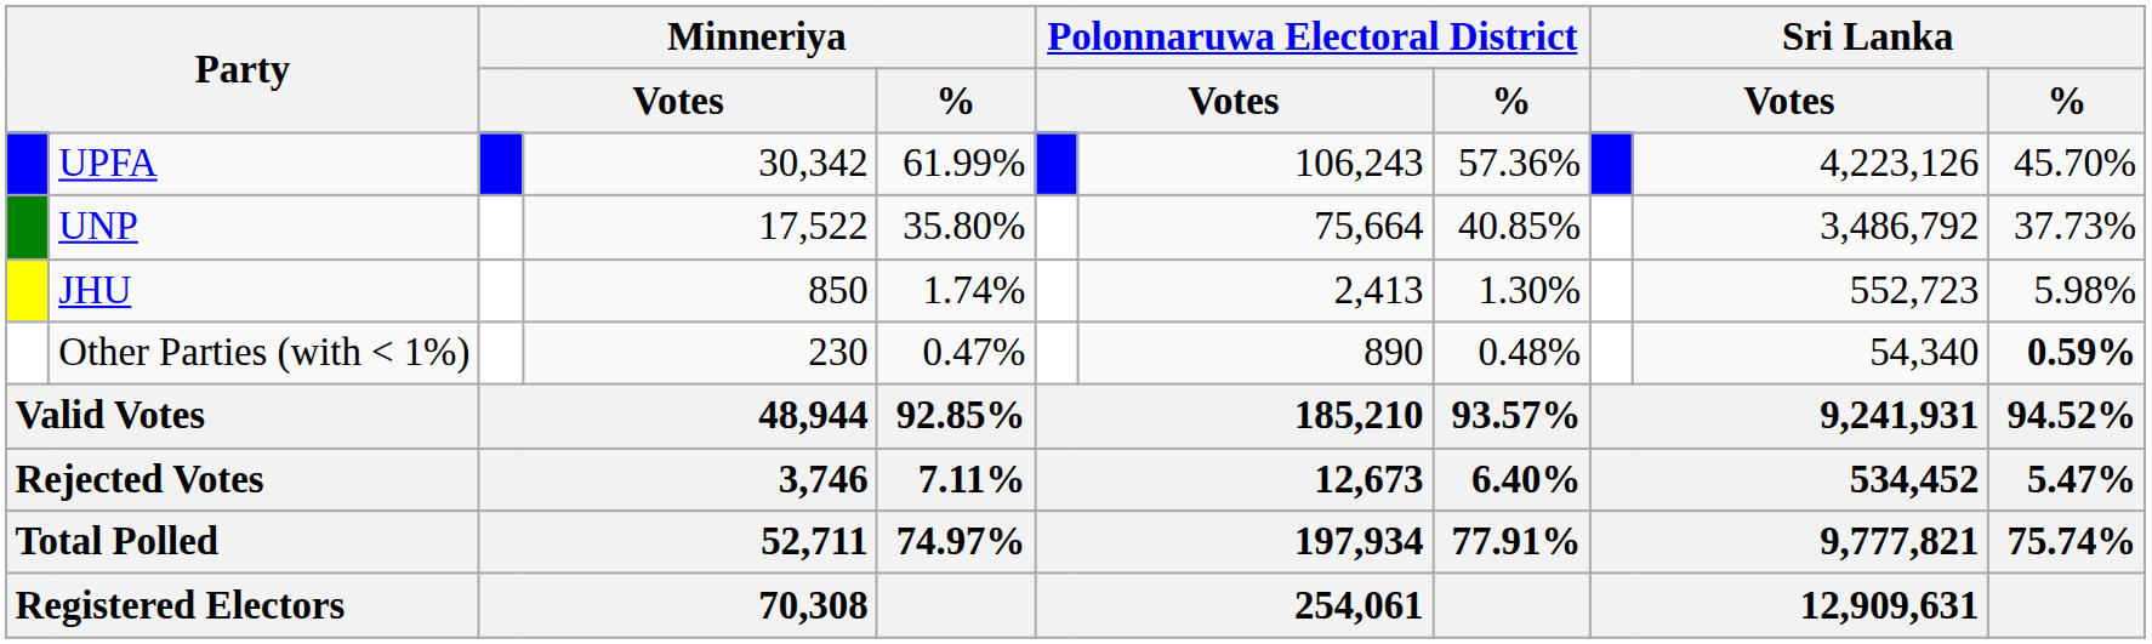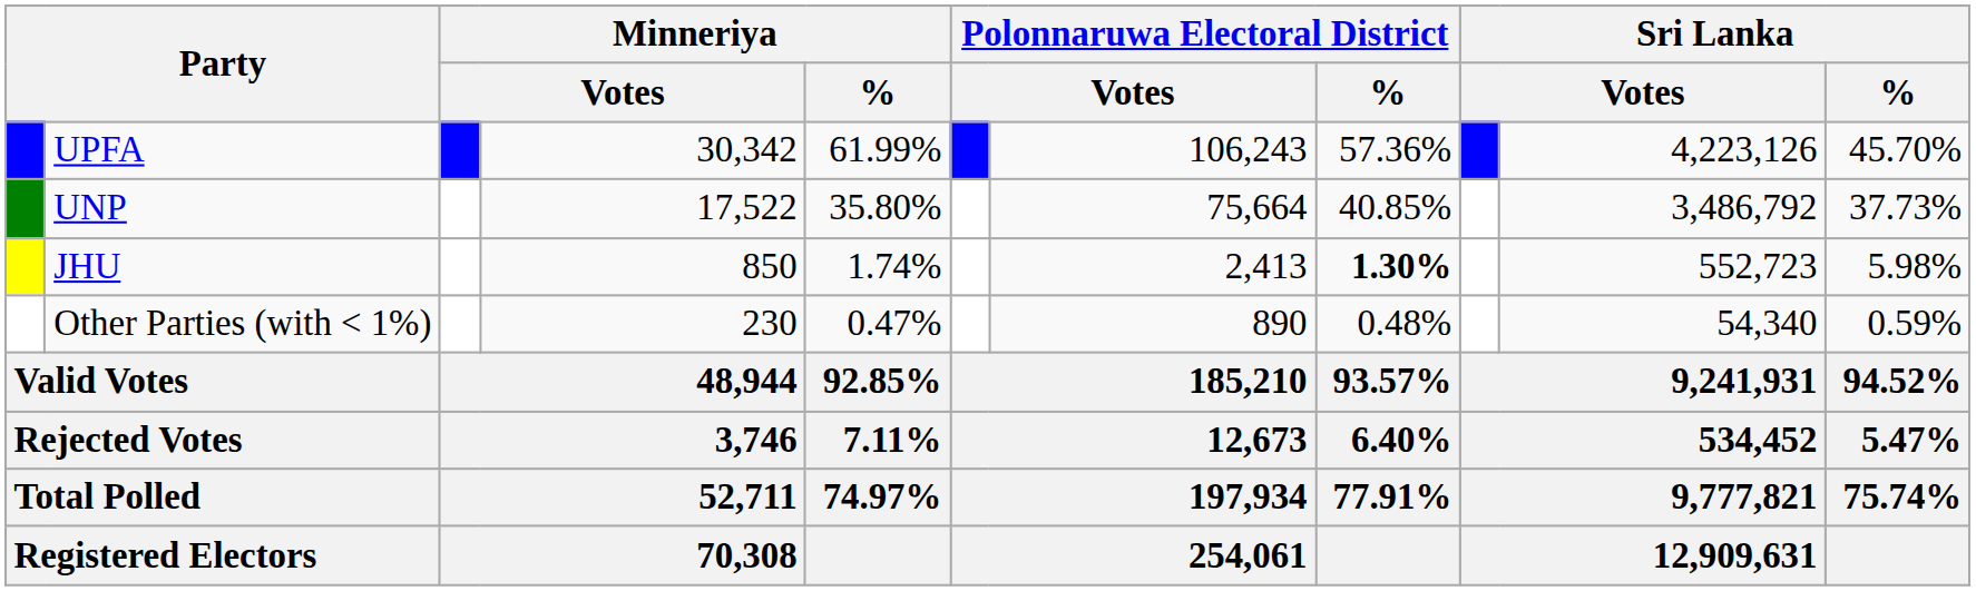JHU | Polonnaruwa Electoral District / %: normal -> bold
Other Parties (with < 1%) | Sri Lanka / %: bold -> normal
